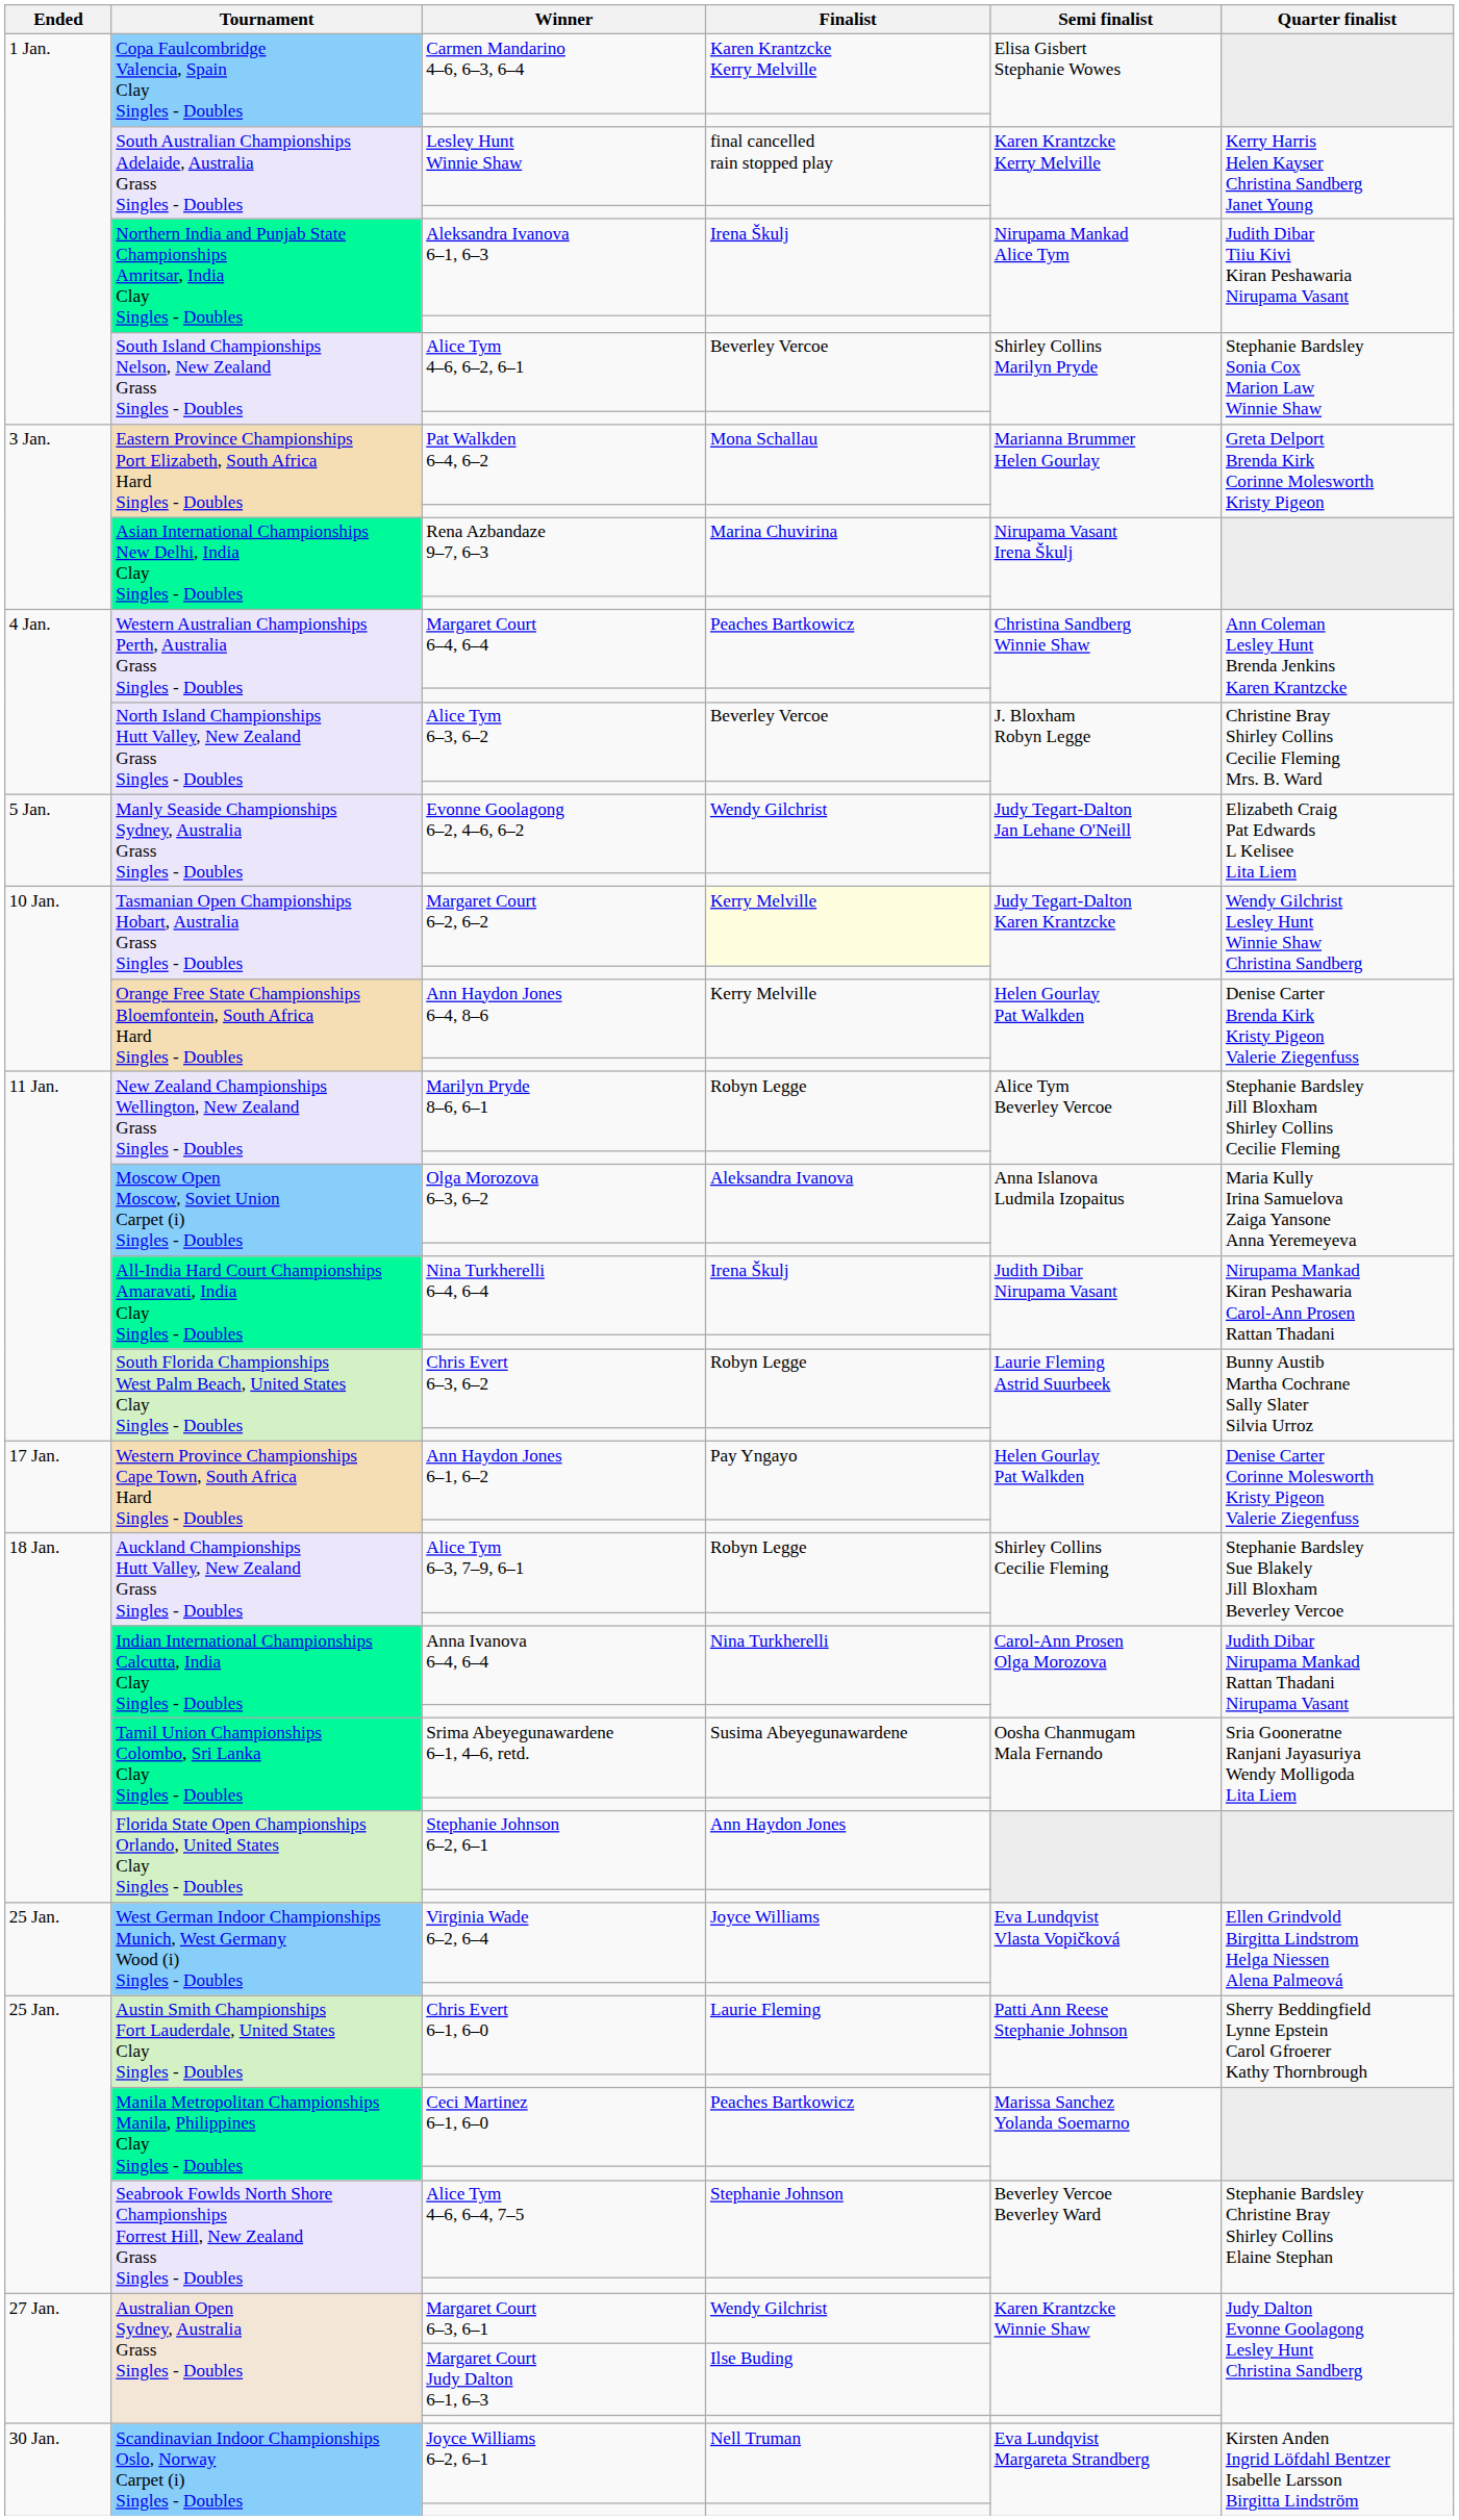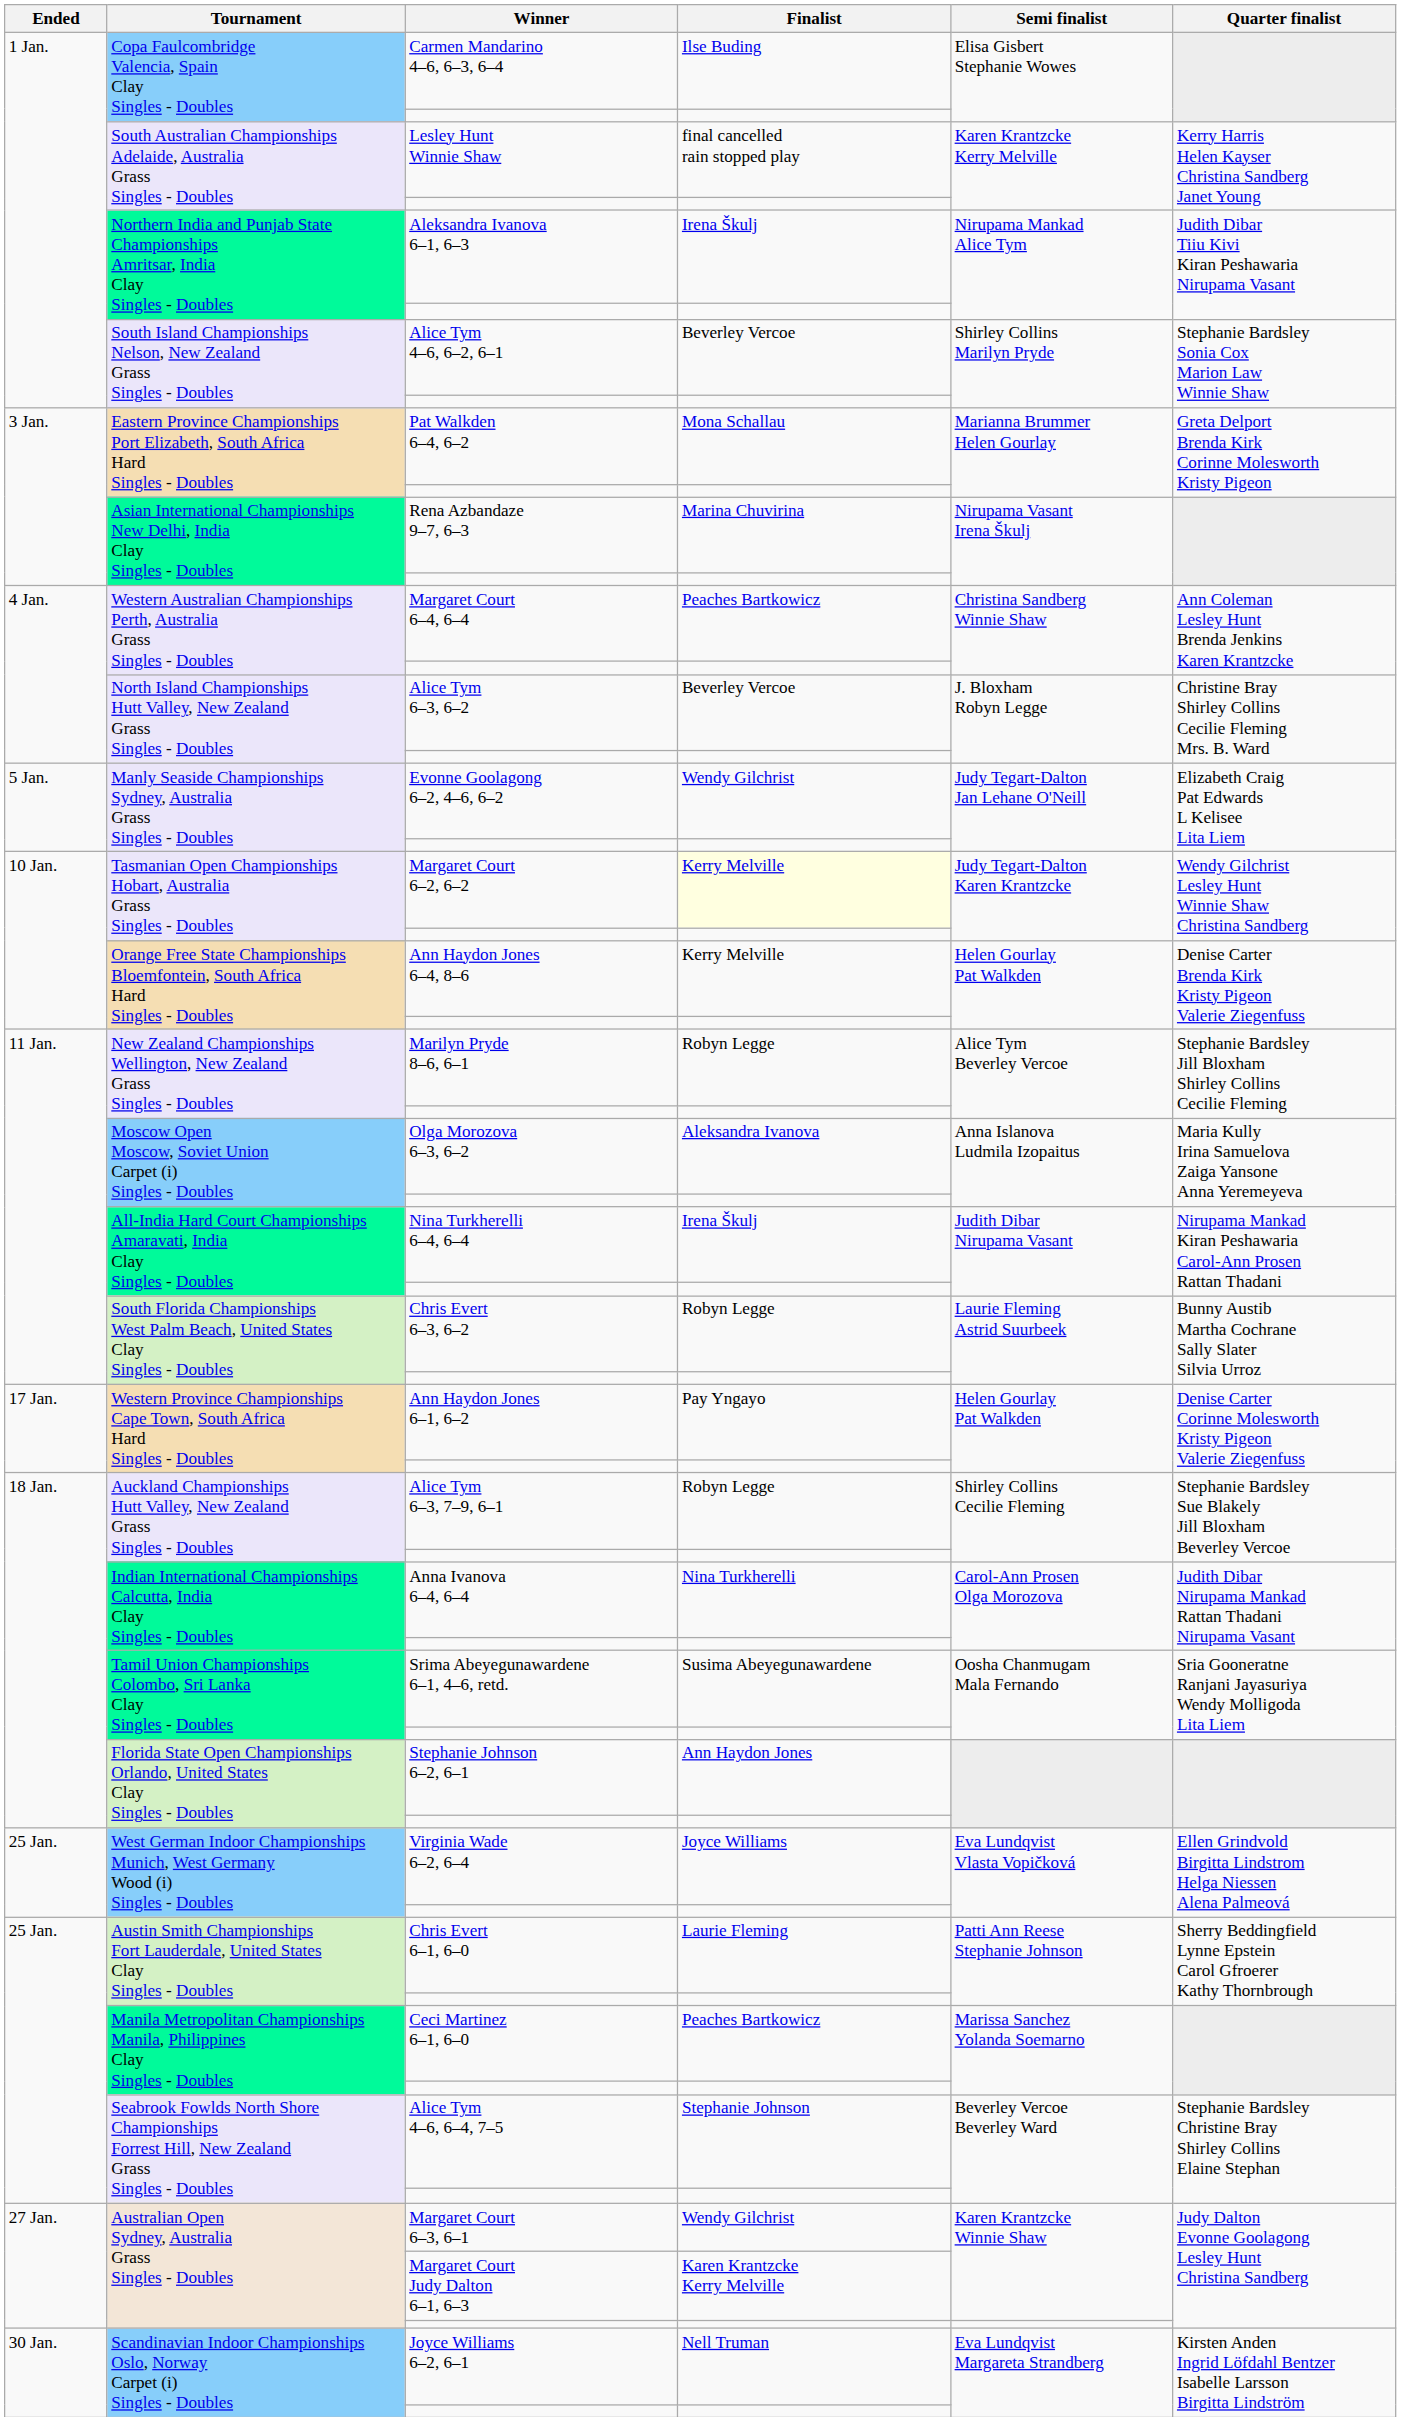Carmen Mandarino 4–6, 6–3, 6–4 | Finalist: Karen Krantzcke Kerry Melville -> Ilse Buding
Margaret Court Judy Dalton 6–1, 6–3 | Finalist: Ilse Buding -> Karen Krantzcke Kerry Melville
